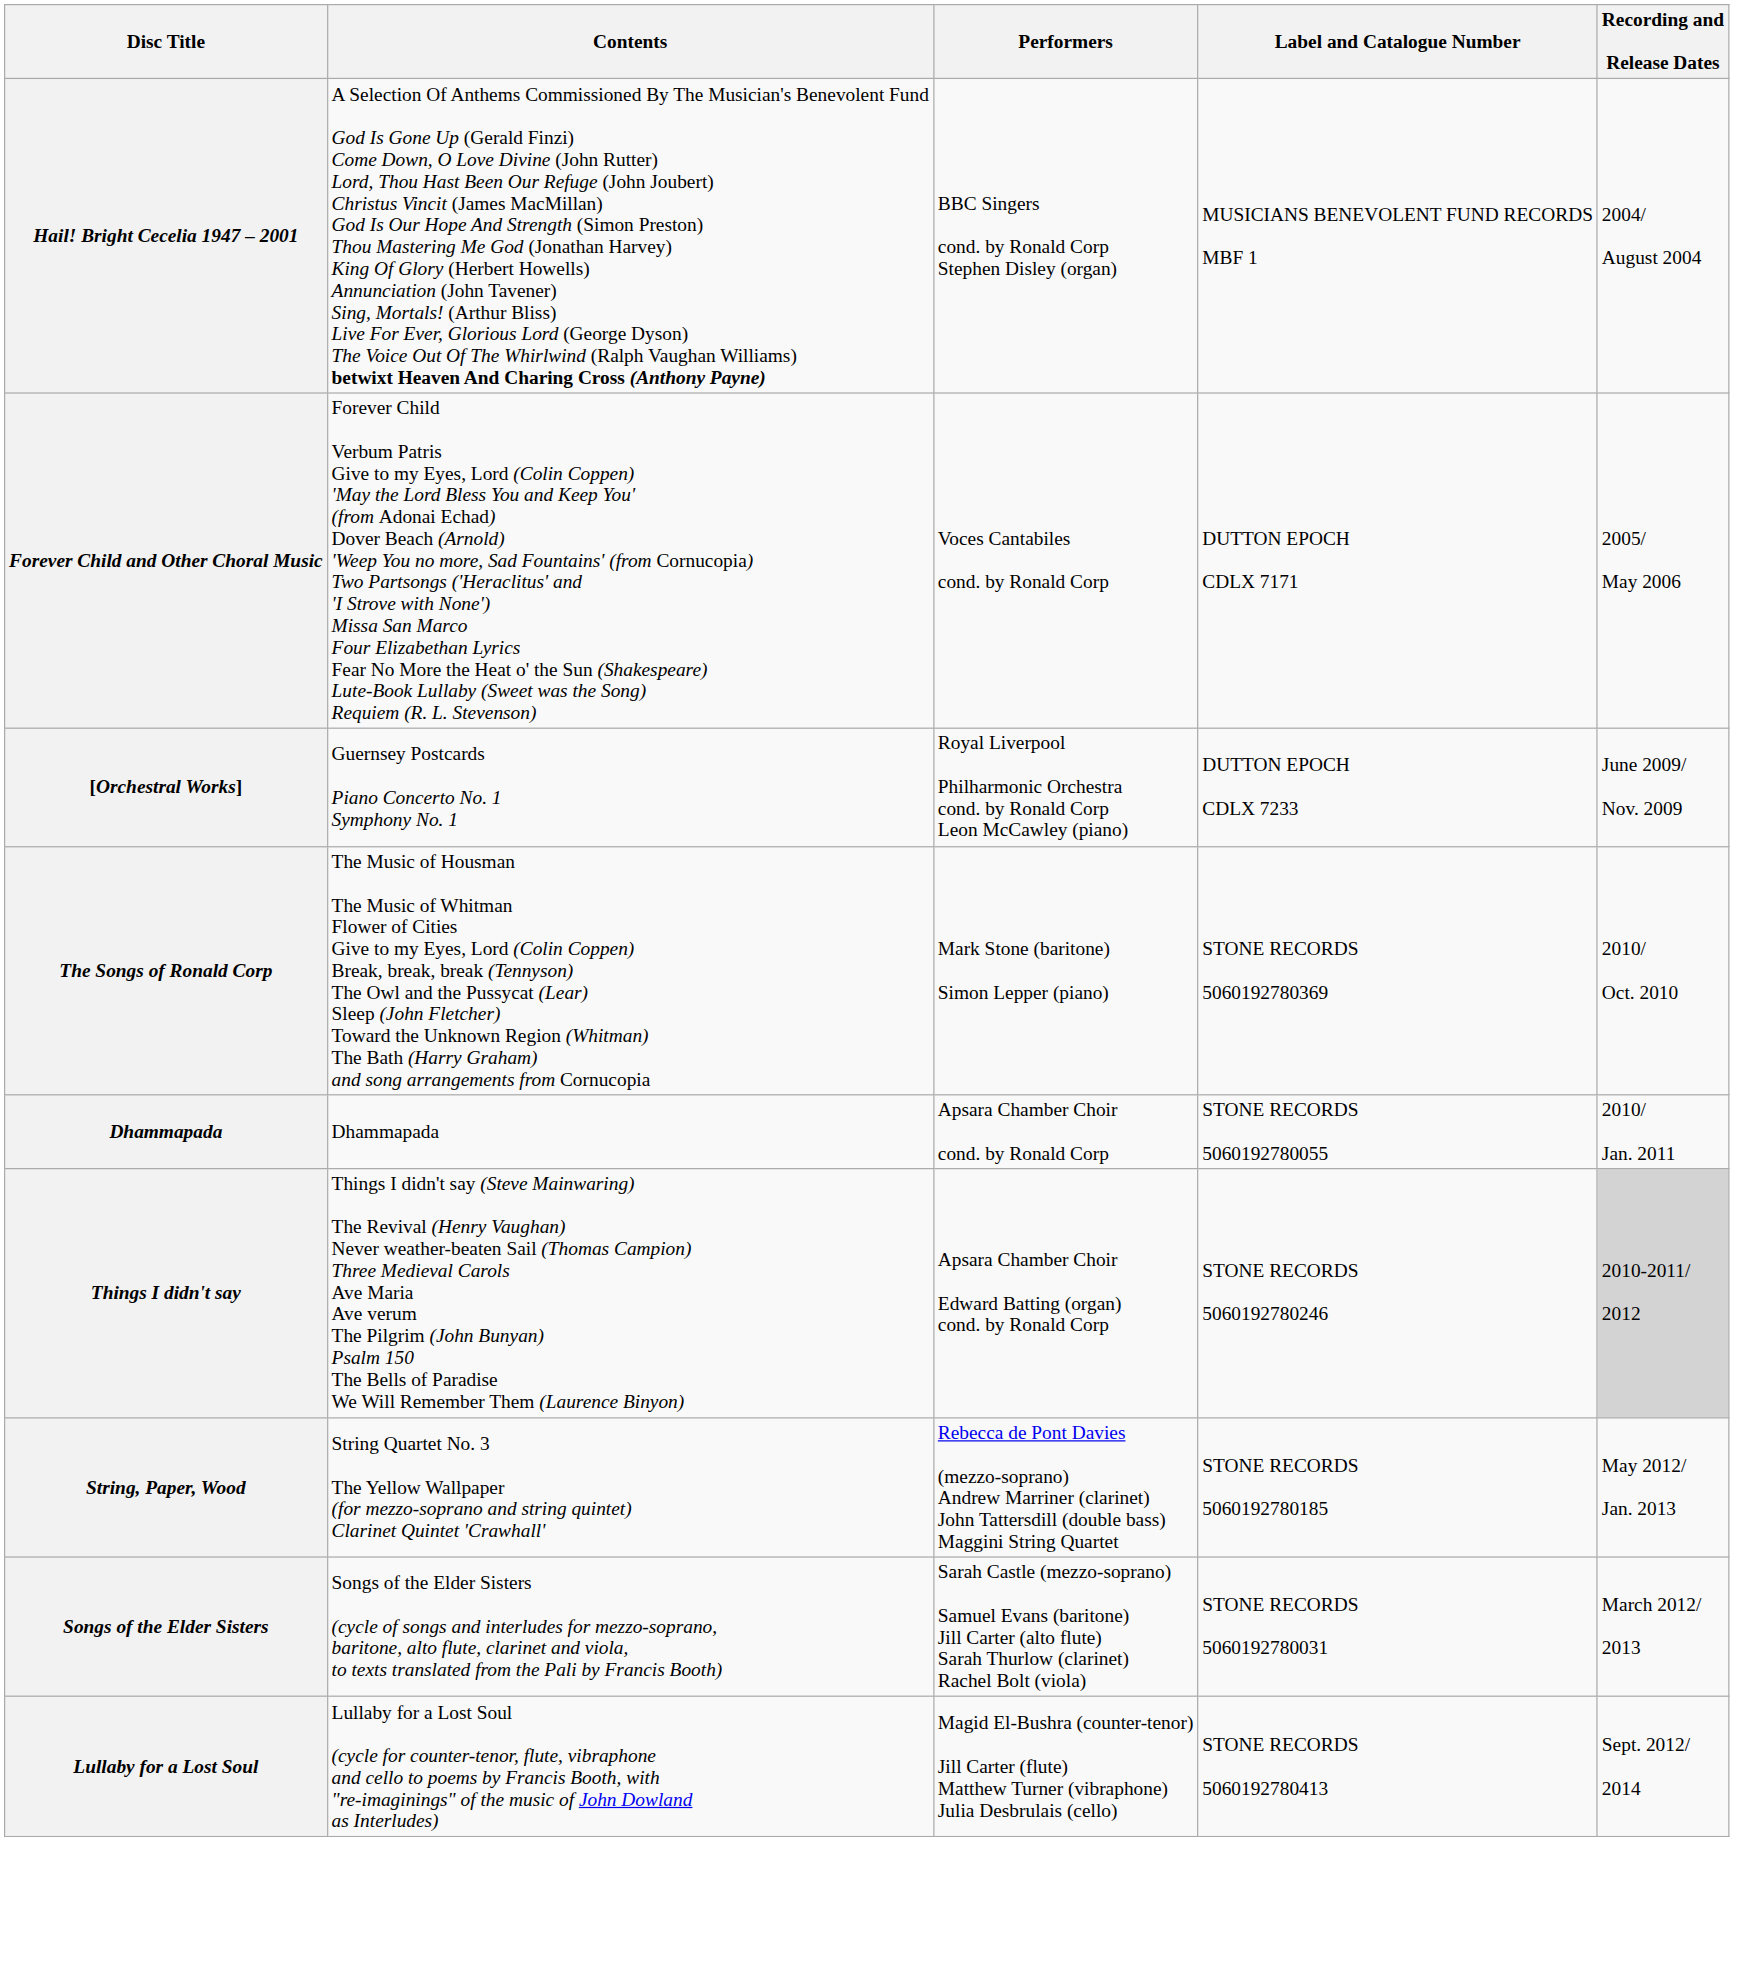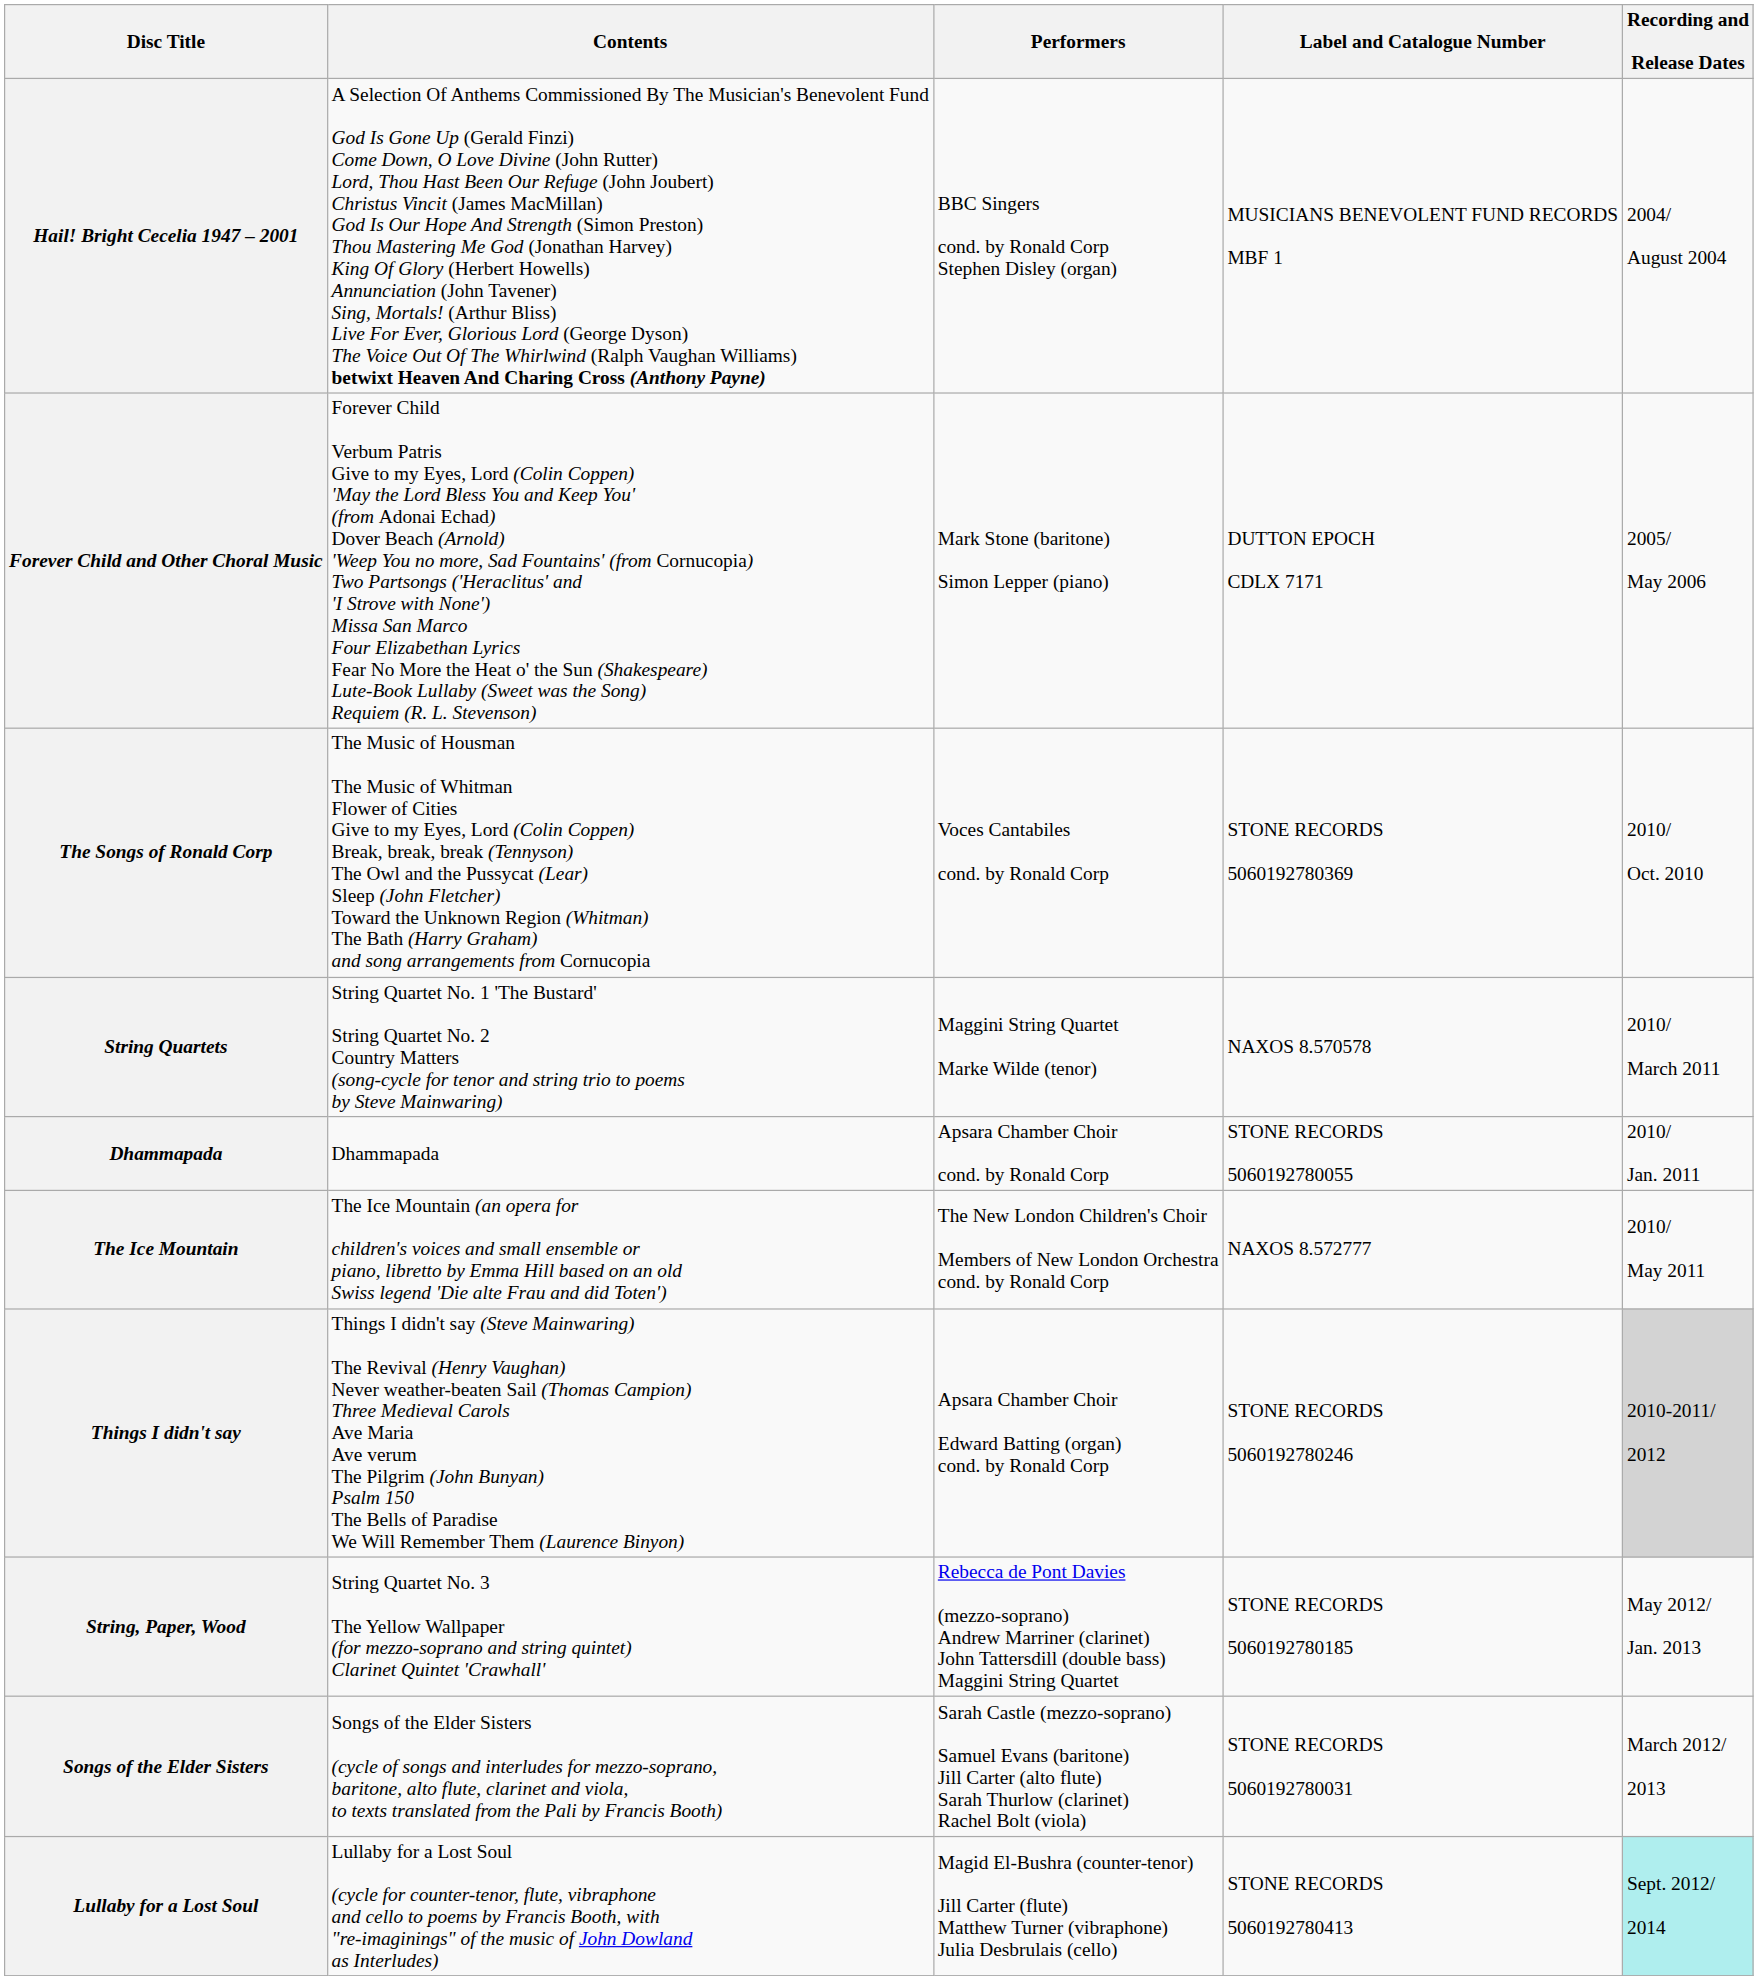Forever Child and Other Choral Music | Performers: Voces Cantabiles cond. by Ronald Corp -> Mark Stone (baritone) Simon Lepper (piano)
- row: [Orchestral Works] | Guernsey Postcards Piano Concerto No. 1 Symphony No. 1 | Royal Liverpool Philharmonic Orchestra cond. by Ronald Corp Leon McCawley (piano) | DUTTON EPOCH CDLX 7233 | June 2009/ Nov. 2009
The Songs of Ronald Corp | Performers: Mark Stone (baritone) Simon Lepper (piano) -> Voces Cantabiles cond. by Ronald Corp
+ row: String Quartets | String Quartet No. 1 'The Bustard' String Quartet No. 2 Country Matters (song-cycle for tenor and string trio to poems by Steve Mainwaring) | Maggini String Quartet Marke Wilde (tenor) | NAXOS 8.570578 | 2010/ March 2011
+ row: The Ice Mountain | The Ice Mountain (an opera for children's voices and small ensemble or piano, libretto by Emma Hill based on an old Swiss legend 'Die alte Frau and did Toten') | The New London Children's Choir Members of New London Orchestra cond. by Ronald Corp | NAXOS 8.572777 | 2010/ May 2011
Lullaby for a Lost Soul | Recording and Release Dates: no background -> paleturquoise background
